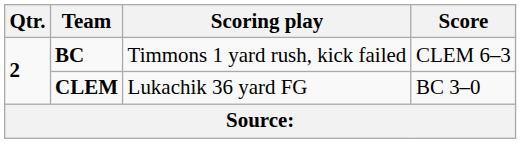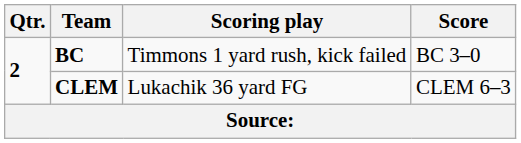BC | Score: CLEM 6–3 -> BC 3–0
CLEM | Score: BC 3–0 -> CLEM 6–3
